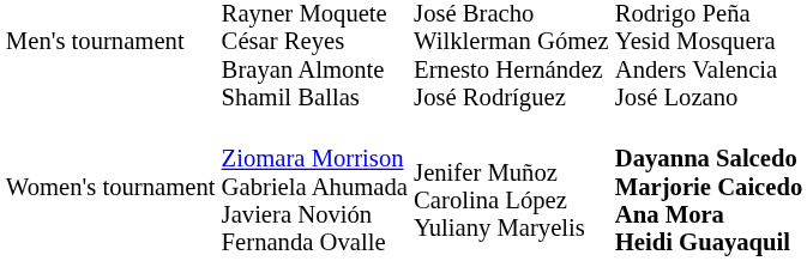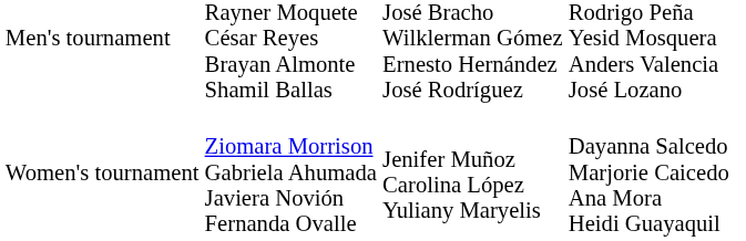Women's tournament | column 4: bold -> normal
